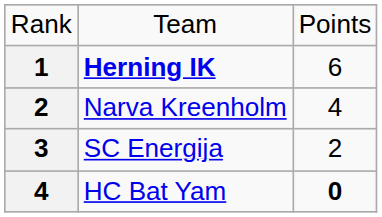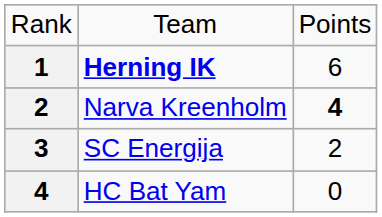Narva Kreenholm | column 3: normal -> bold
HC Bat Yam | column 3: bold -> normal
